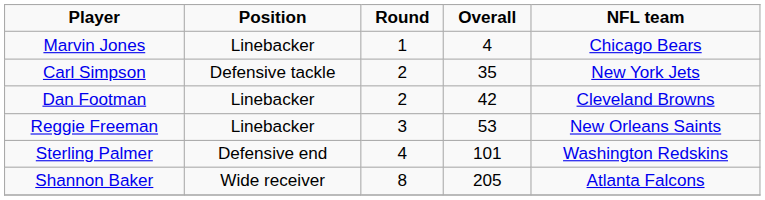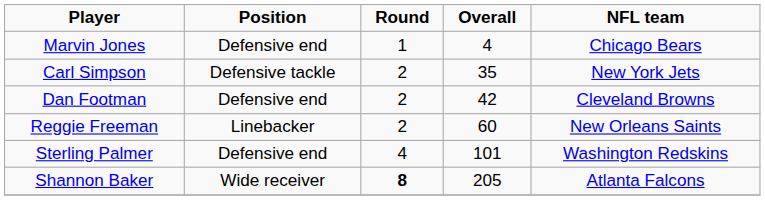Marvin Jones | Position: Linebacker -> Defensive end
Dan Footman | Position: Linebacker -> Defensive end
Reggie Freeman | Round: 3 -> 2
Reggie Freeman | Overall: 53 -> 60
Shannon Baker | Round: normal -> bold
